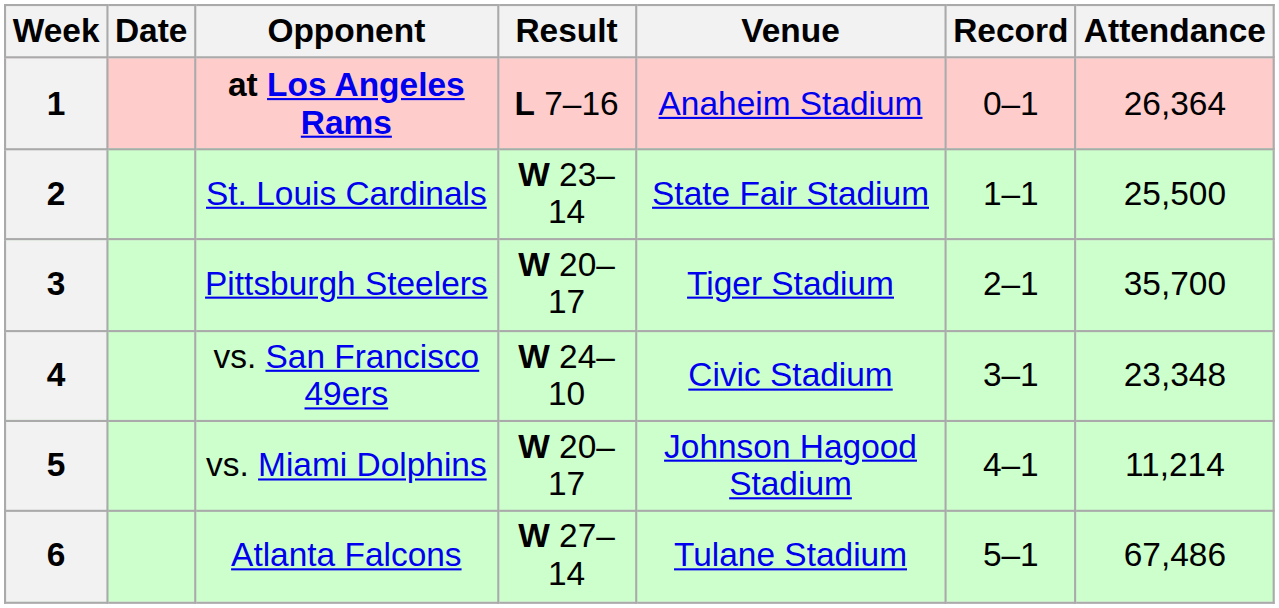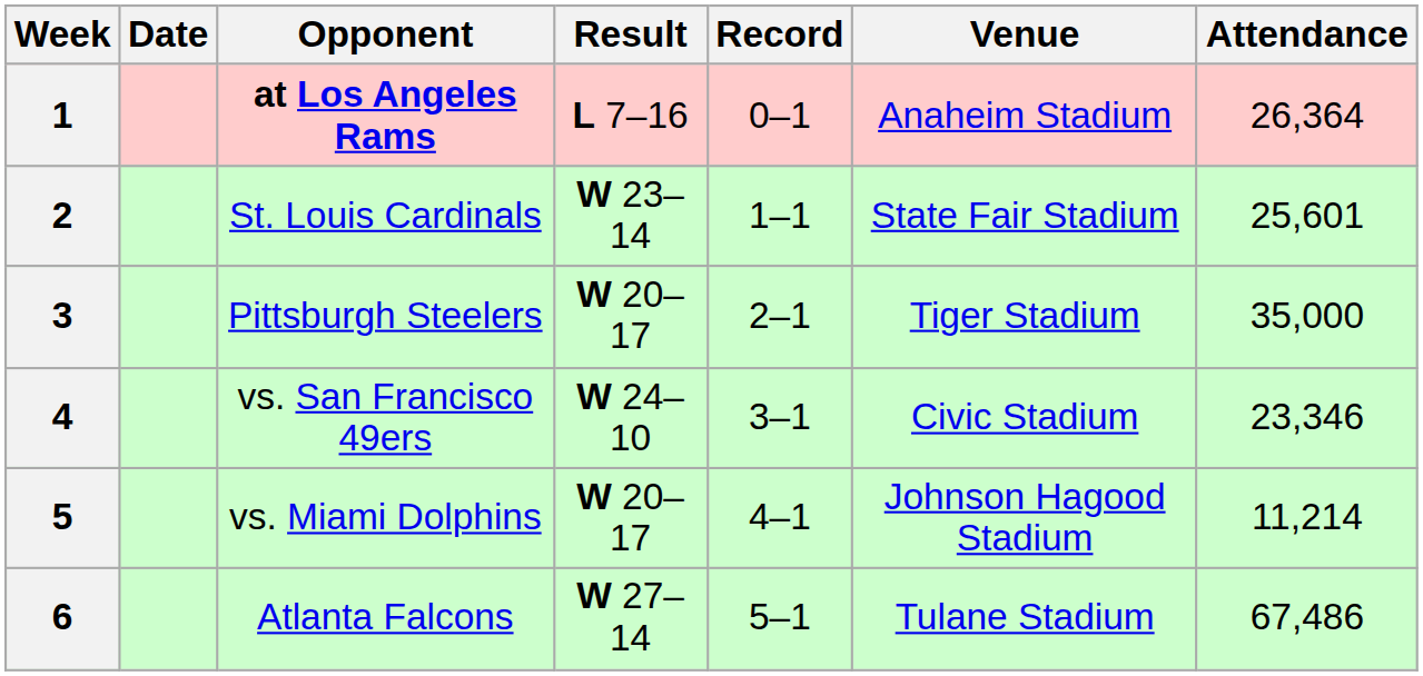columns swapped: Record <-> Venue
2 | Attendance: 25,500 -> 25,601
3 | Attendance: 35,700 -> 35,000
4 | Attendance: 23,348 -> 23,346
